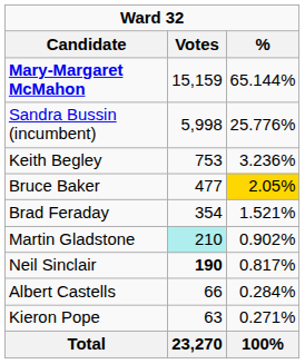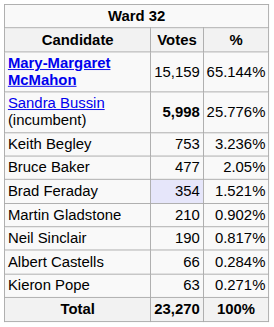Sandra Bussin (incumbent) | Votes: normal -> bold
Bruce Baker | %: gold background -> no background
Brad Feraday | Votes: no background -> lavender background
Martin Gladstone | Votes: paleturquoise background -> no background
Neil Sinclair | Votes: bold -> normal
